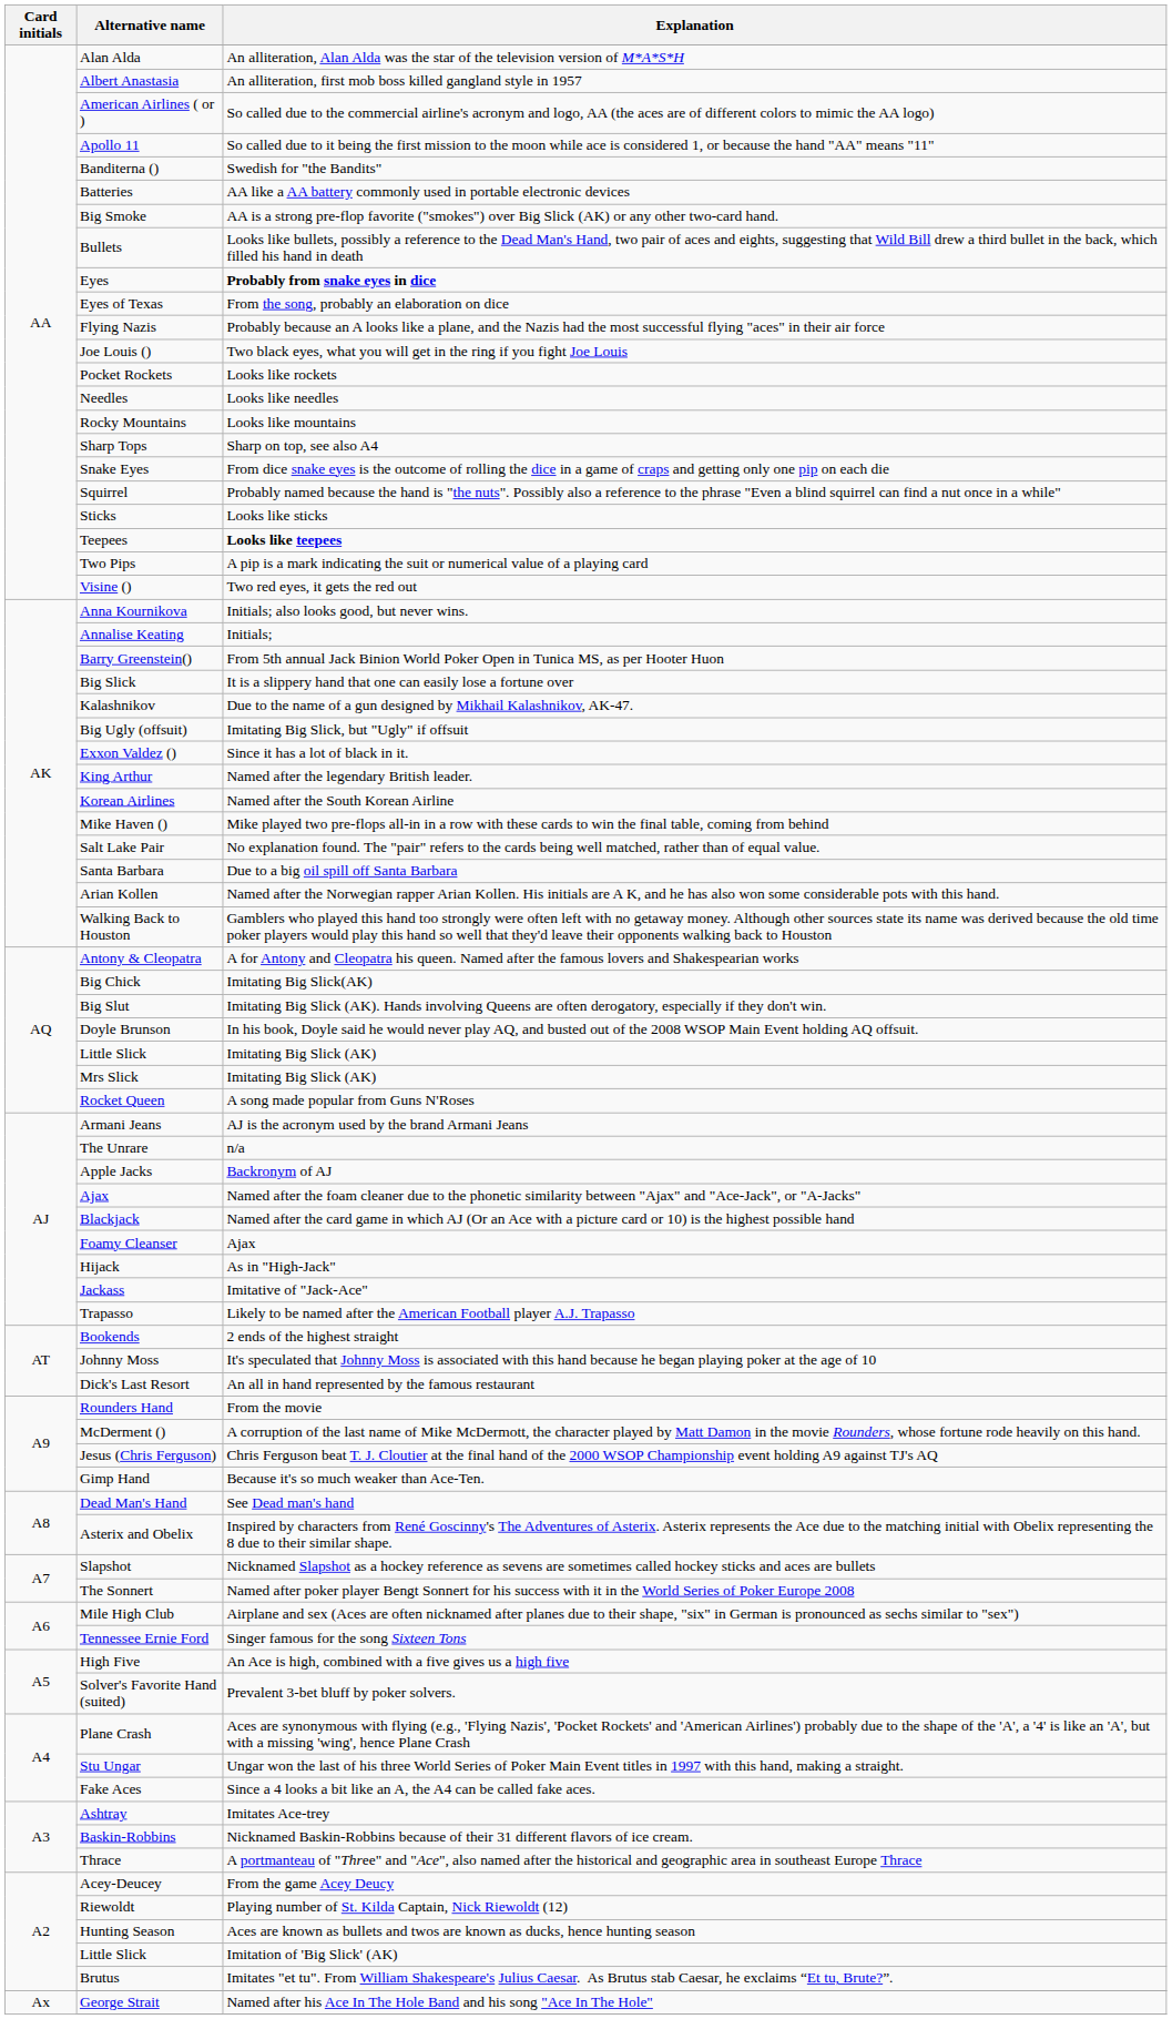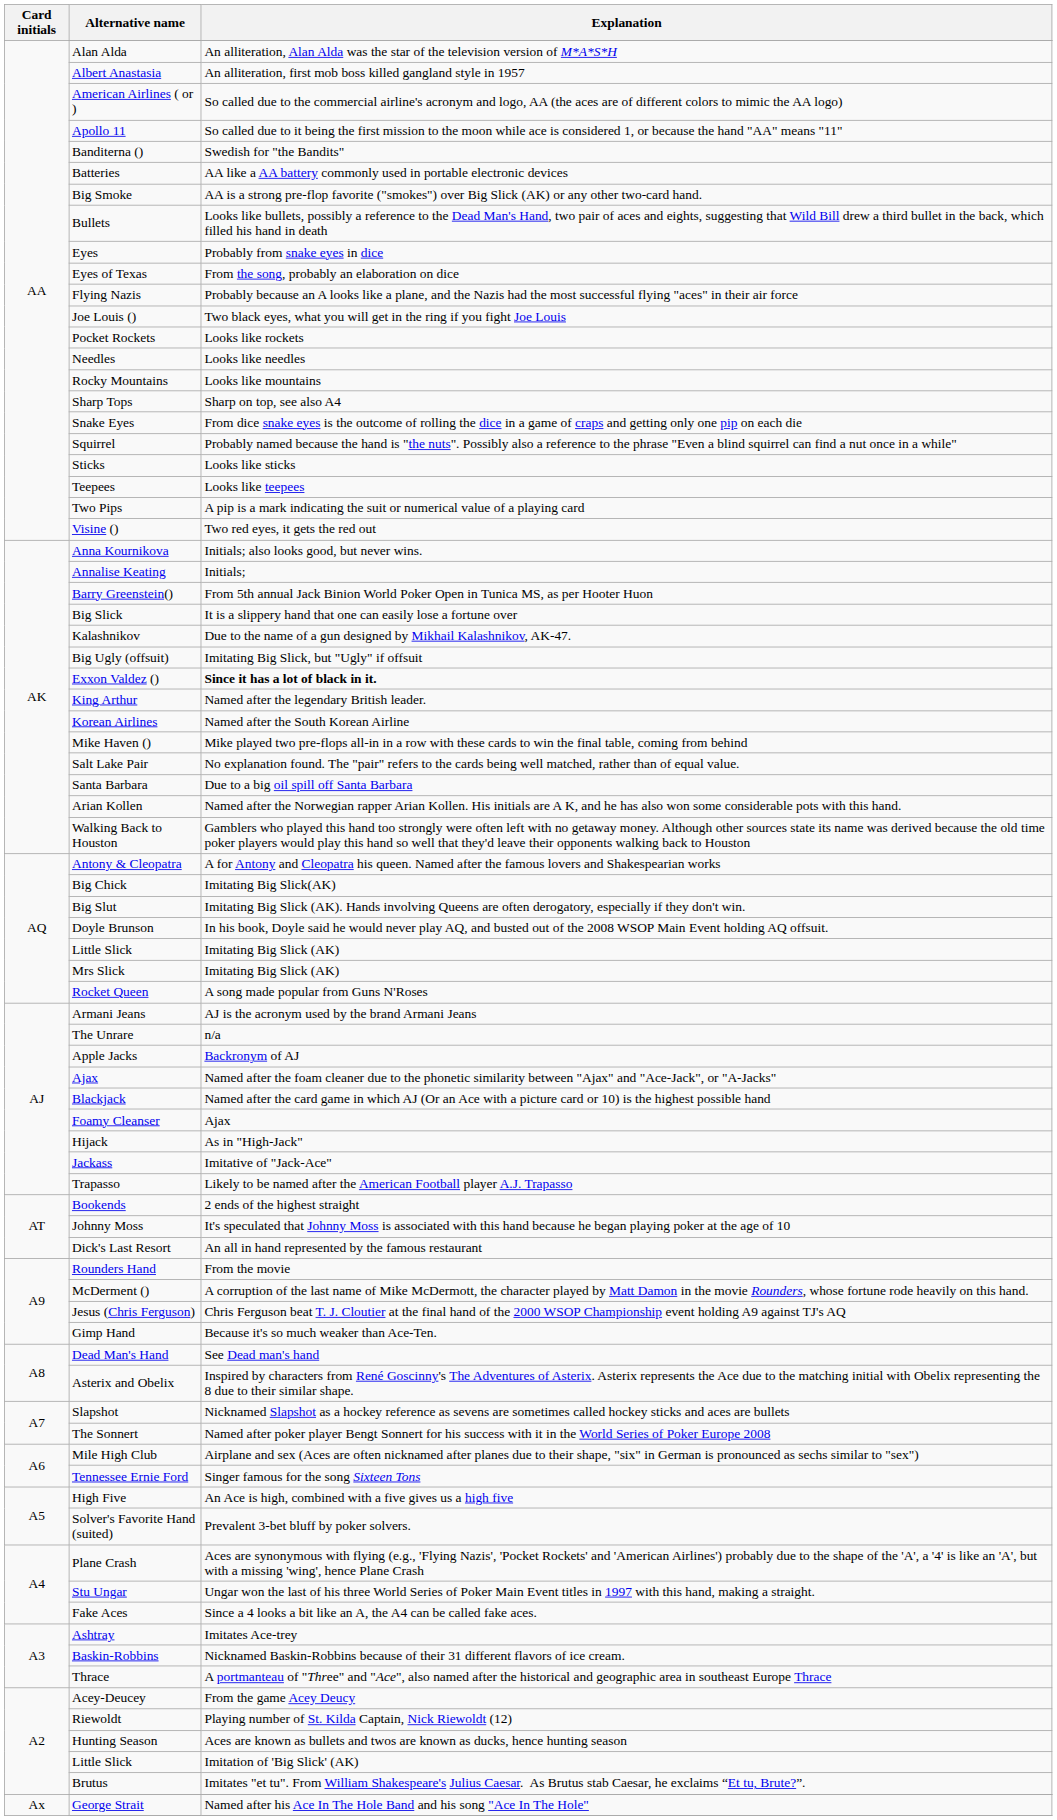Eyes | Explanation: bold -> normal
Teepees | Explanation: bold -> normal
Exxon Valdez () | Explanation: normal -> bold
